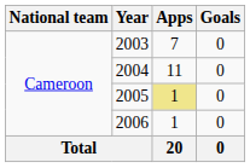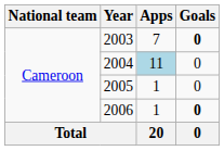2003 | Goals: normal -> bold
2004 | Apps: no background -> lightblue background
2005 | Apps: khaki background -> no background
2006 | Goals: normal -> bold
